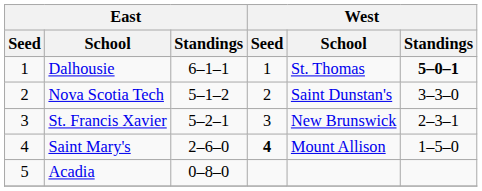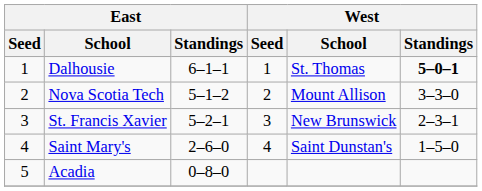Nova Scotia Tech | West / School: Saint Dunstan's -> Mount Allison
Saint Mary's | West / Seed: bold -> normal
Saint Mary's | West / School: Mount Allison -> Saint Dunstan's
